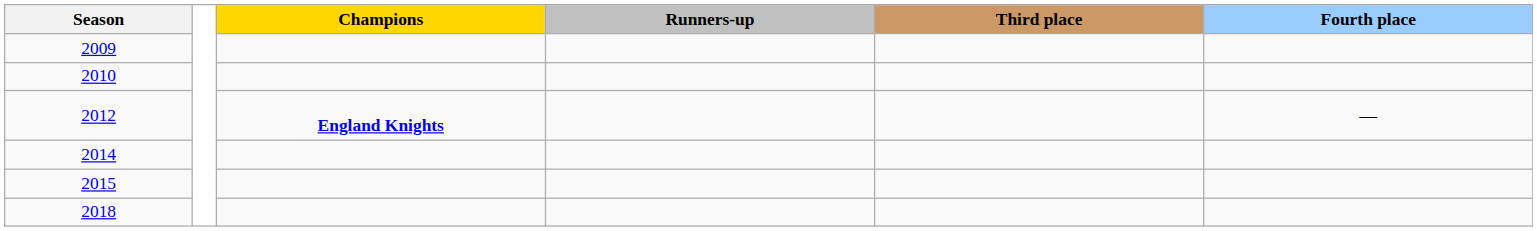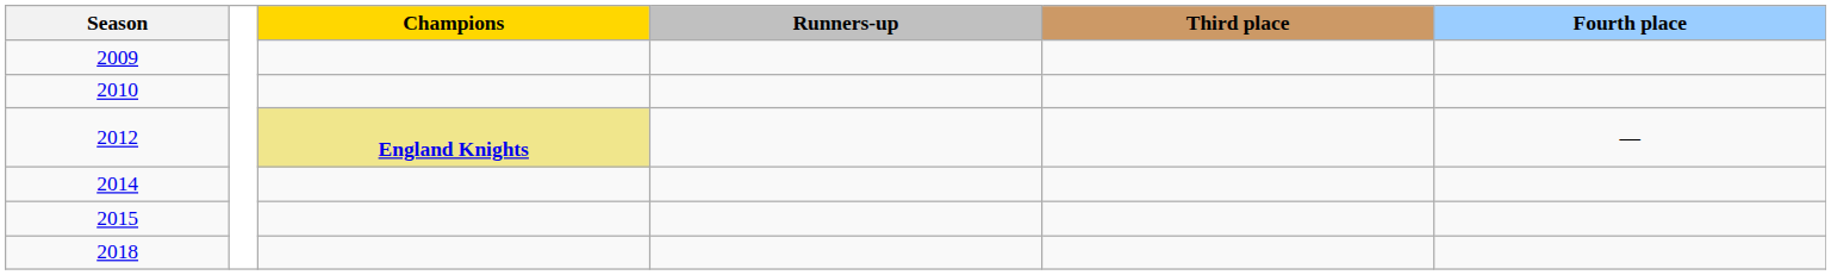2012 | Champions: no background -> khaki background
